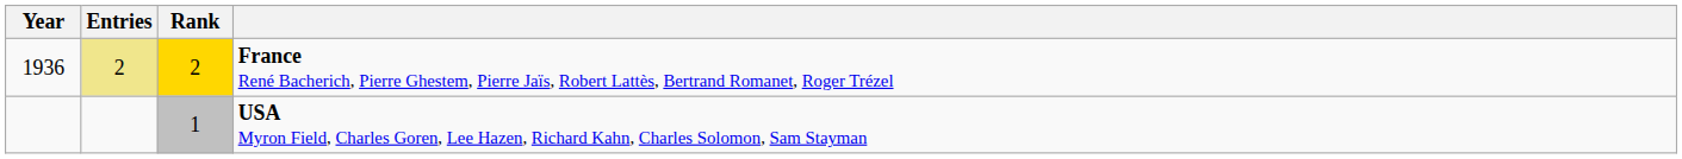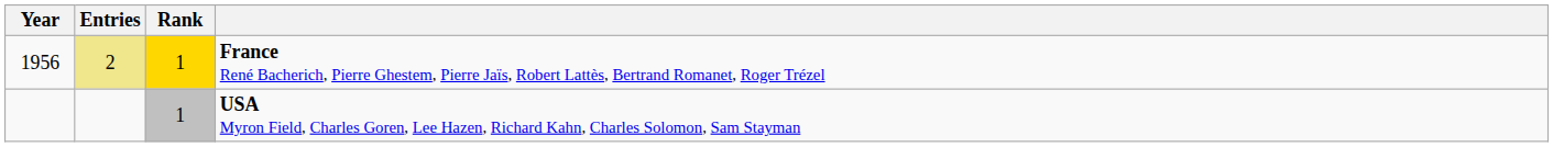row 2 | Year: 1936 -> 1956
row 2 | Rank: 2 -> 1
